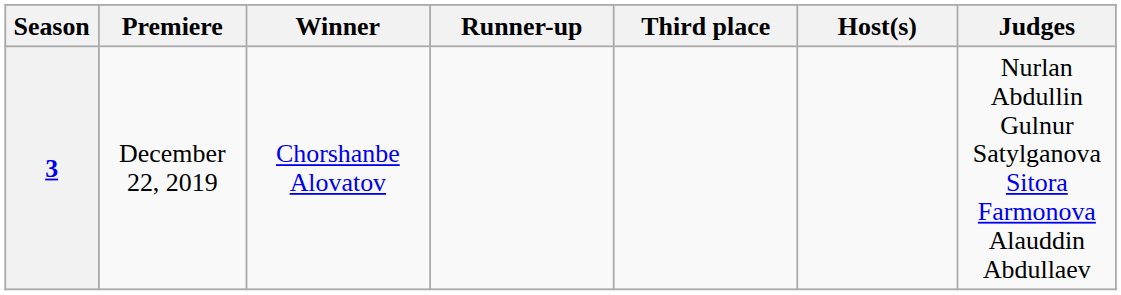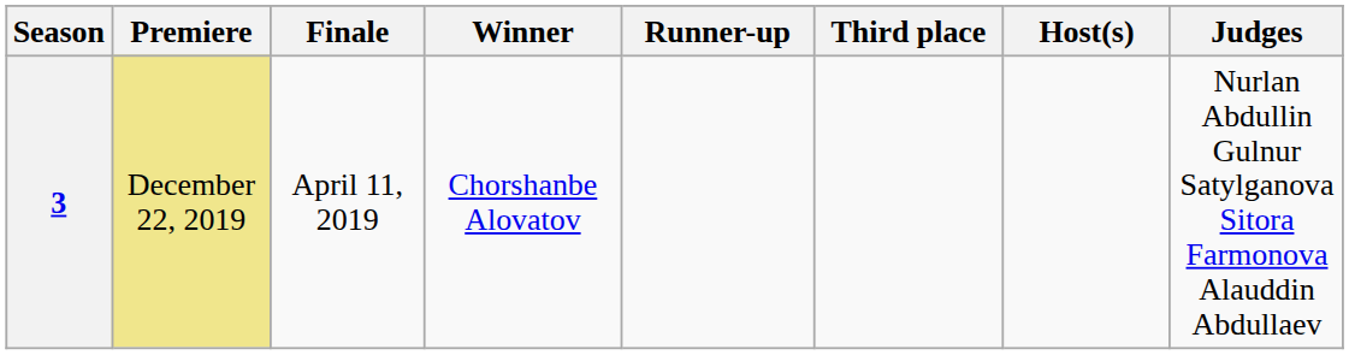+ column: Finale | April 11, 2019
3 | Premiere: no background -> khaki background
